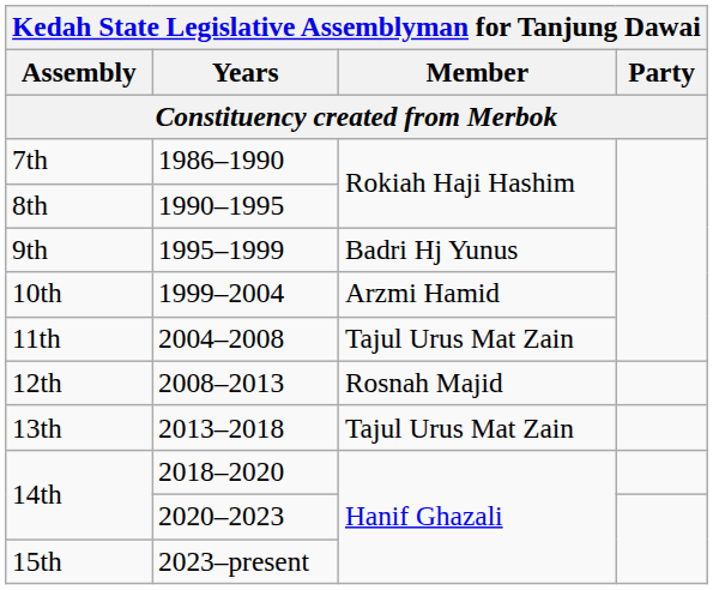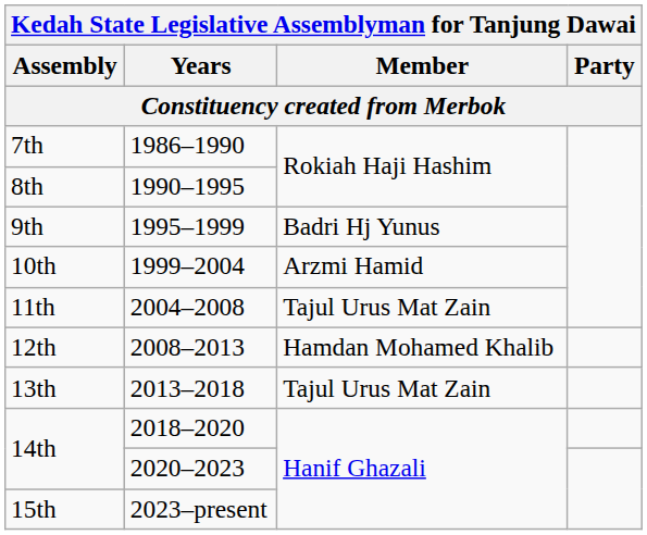12th | Member: Rosnah Majid -> Hamdan Mohamed Khalib
